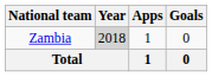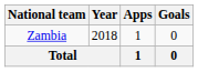Zambia | Year: lightgrey background -> no background
